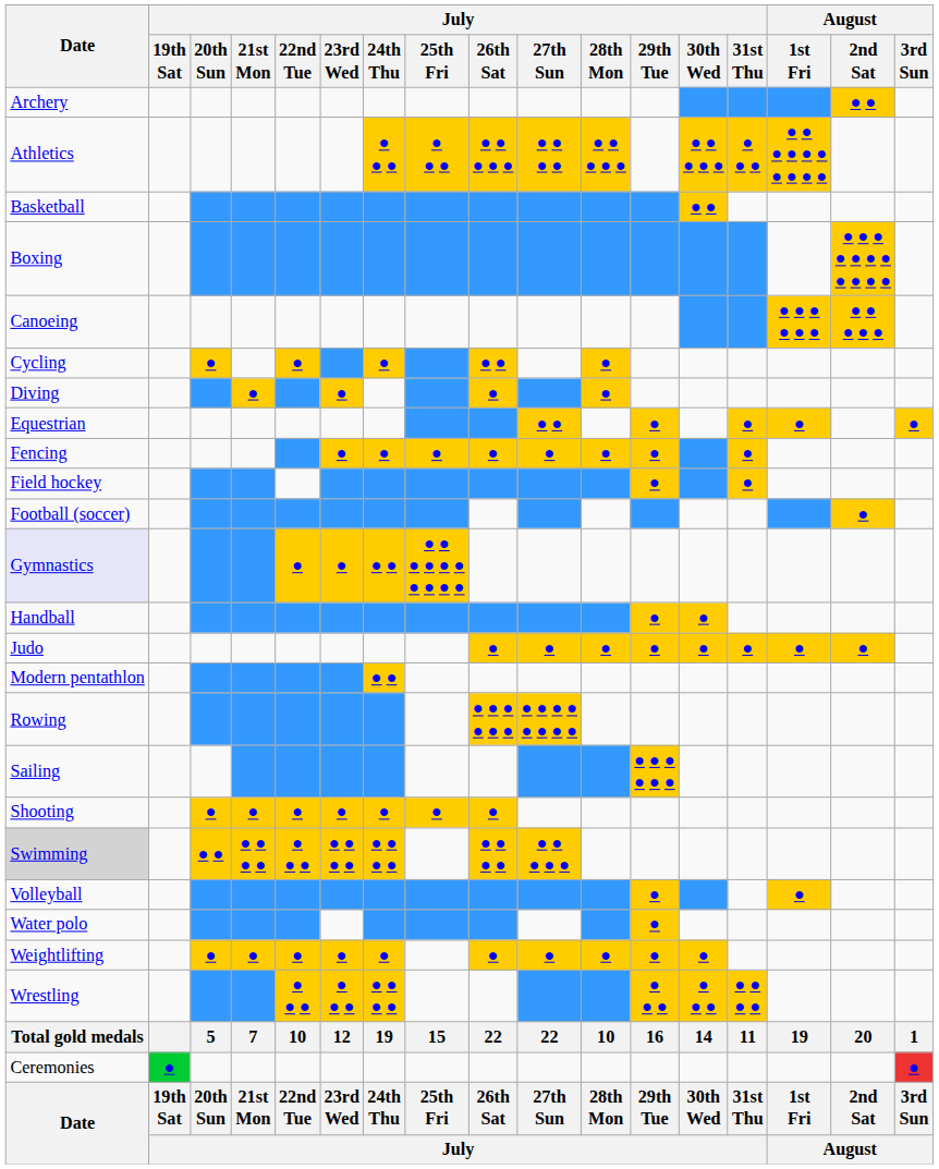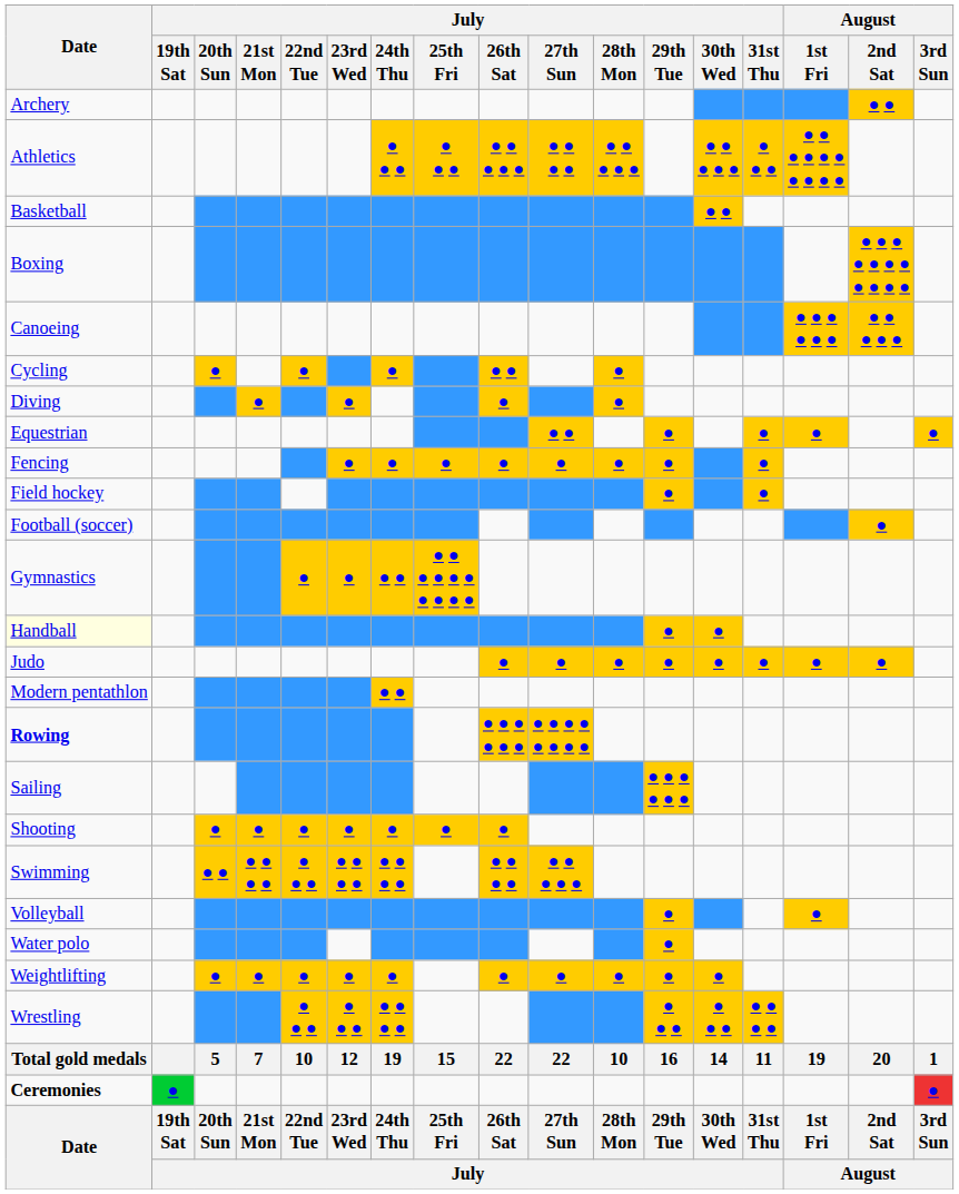Gymnastics | Date: lavender background -> no background
Handball | Date: no background -> lightyellow background
Rowing | Date: normal -> bold
Swimming | Date: lightgrey background -> no background
Ceremonies | Date: normal -> bold
